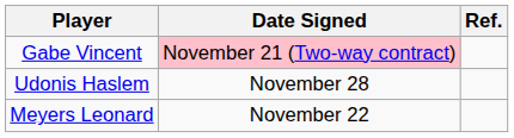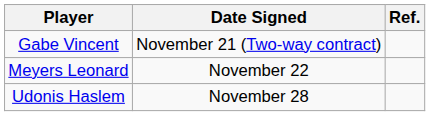Gabe Vincent | Date Signed: pink background -> no background
rows swapped: Meyers Leonard <-> Udonis Haslem
